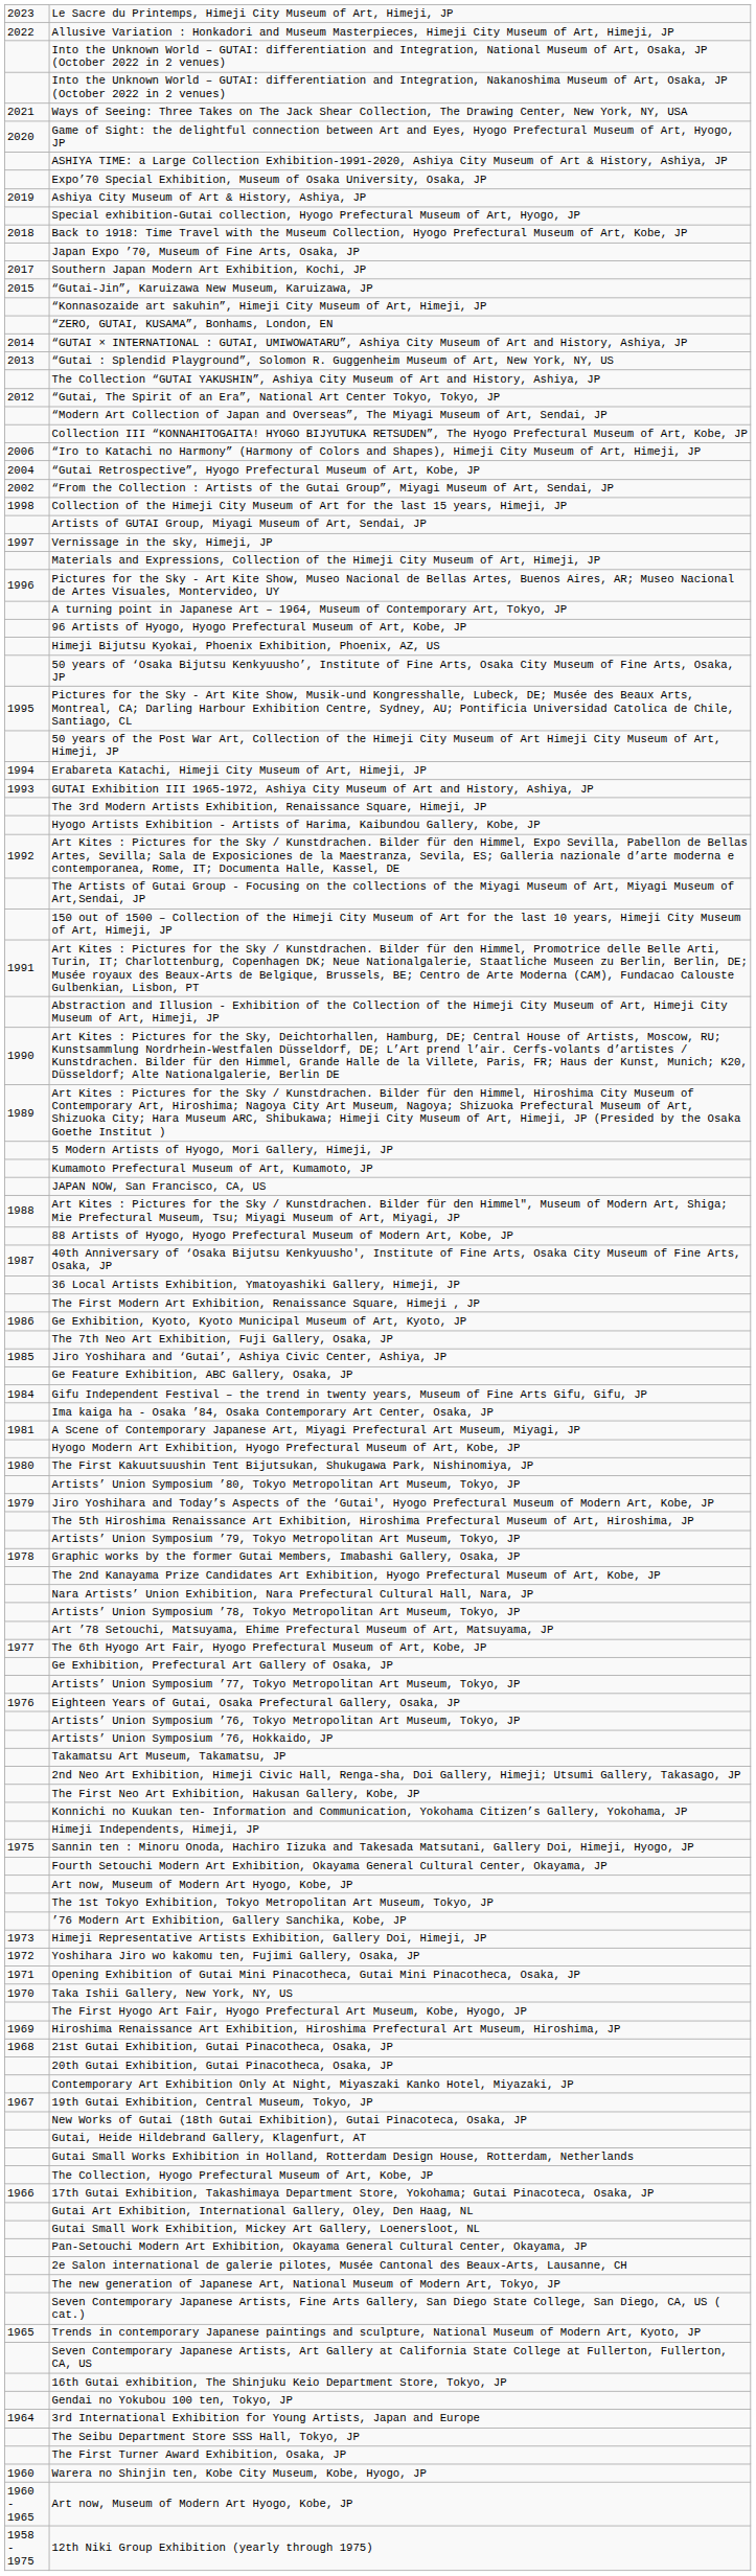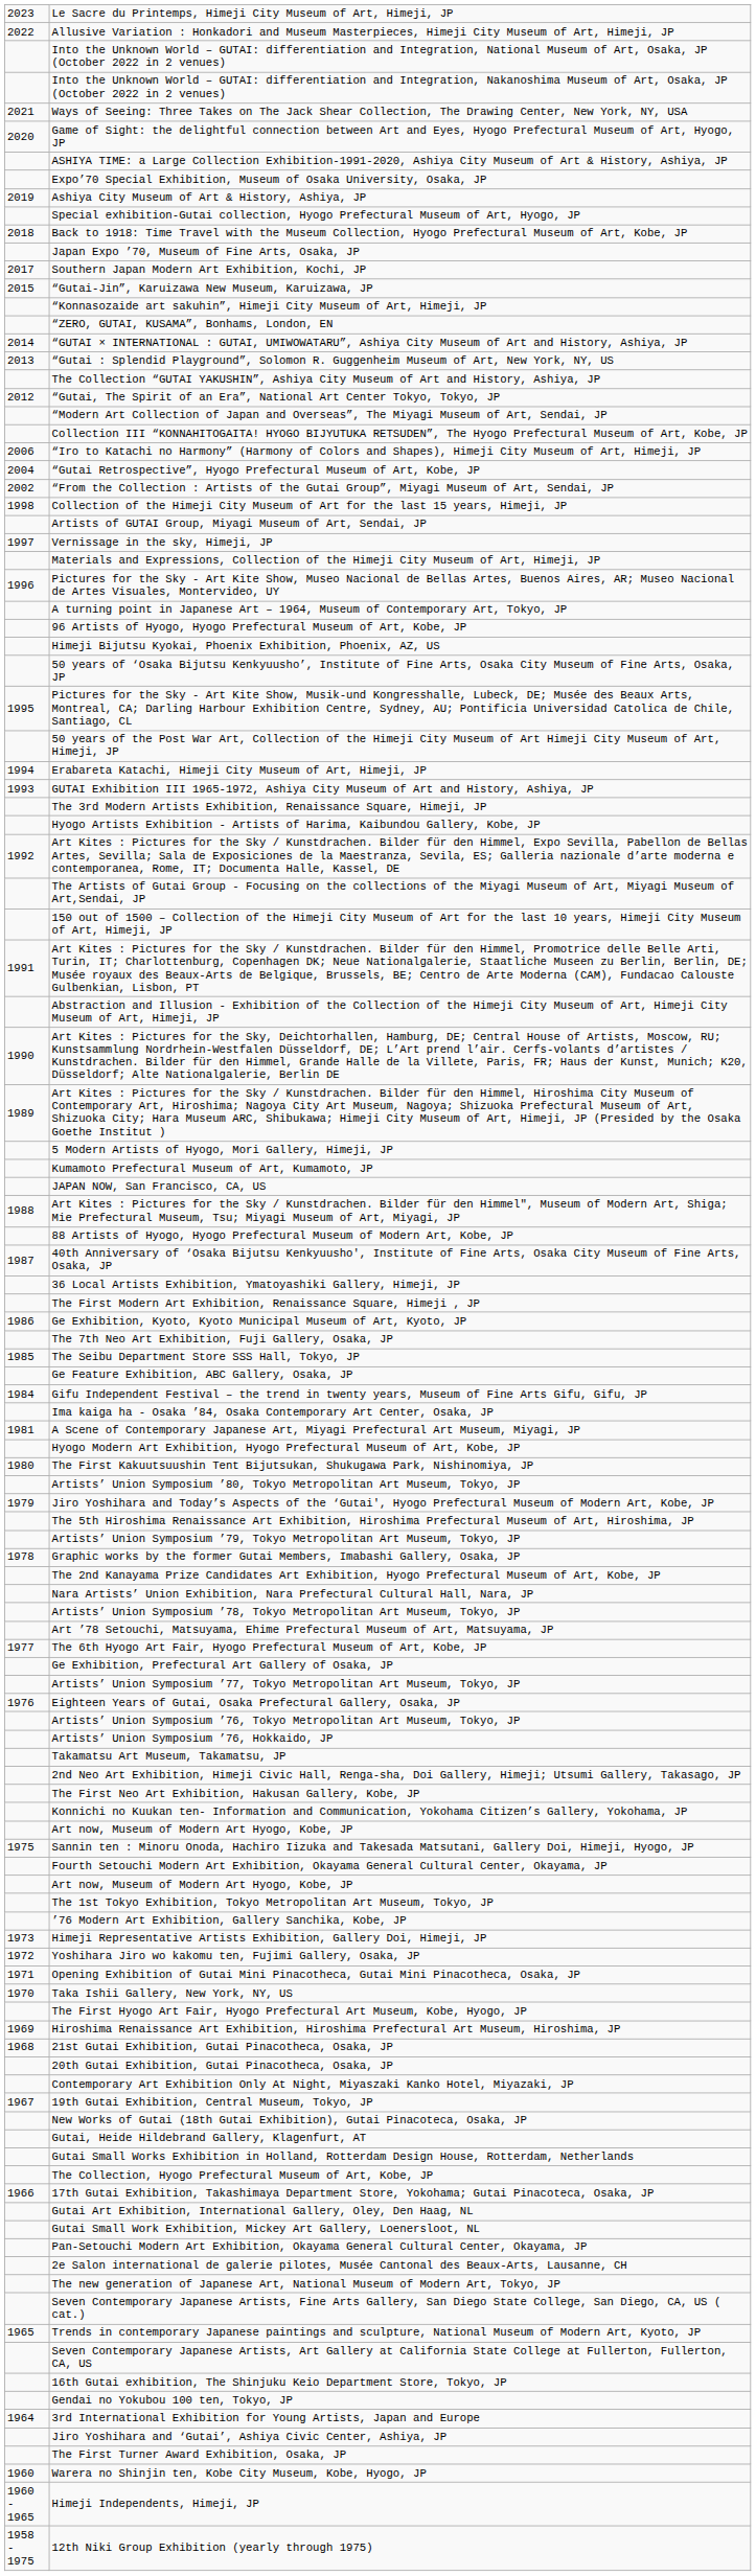row 58 | column 2: Jiro Yoshihara and ‘Gutai’, Ashiya Civic Center, Ashiya, JP -> The Seibu Department Store SSS Hall, Tokyo, JP
row 84 | column 2: Himeji Independents, Himeji, JP -> Art now, Museum of Modern Art Hyogo, Kobe, JP
row 116 | column 2: The Seibu Department Store SSS Hall, Tokyo, JP -> Jiro Yoshihara and ‘Gutai’, Ashiya Civic Center, Ashiya, JP
row 119 | column 2: Art now, Museum of Modern Art Hyogo, Kobe, JP -> Himeji Independents, Himeji, JP
